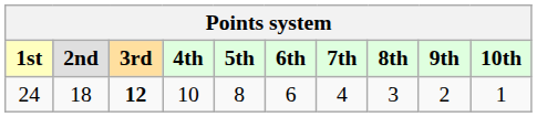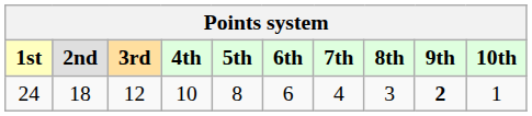24 | 3rd: bold -> normal
24 | 9th: normal -> bold
